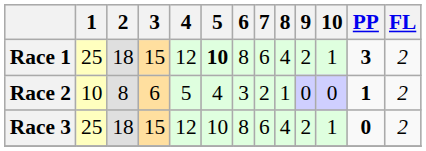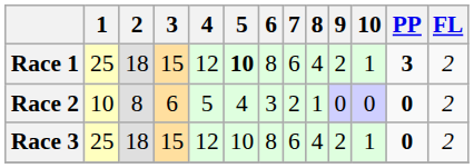Race 2 | PP: 1 -> 0
